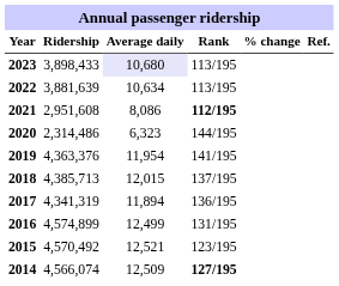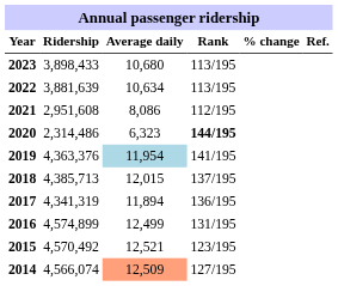2023 | Average daily: lavender background -> no background
2021 | Rank: bold -> normal
2020 | Rank: normal -> bold
2019 | Average daily: no background -> lightblue background
2014 | Average daily: no background -> lightsalmon background
2014 | Rank: bold -> normal
